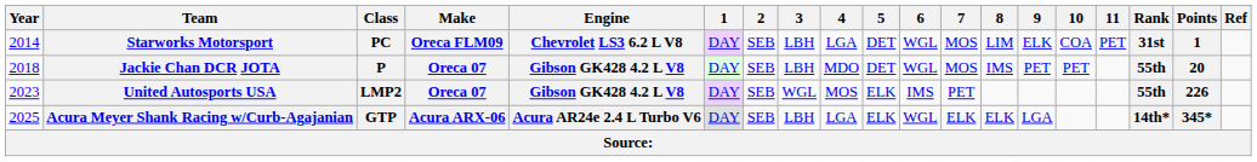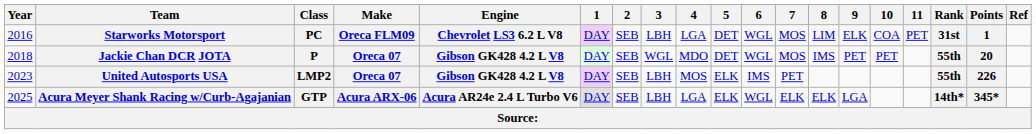Starworks Motorsport | Year: 2014 -> 2016
Jackie Chan DCR JOTA | 3: LBH -> WGL
United Autosports USA | 3: WGL -> LBH
